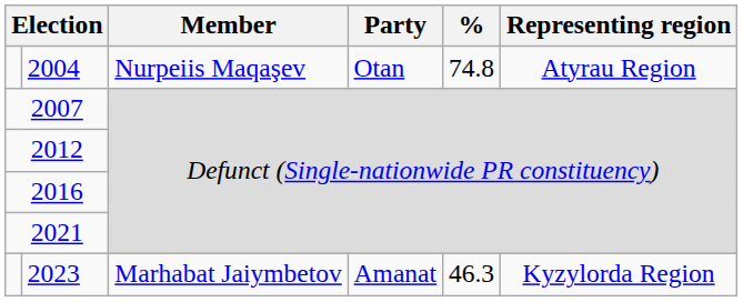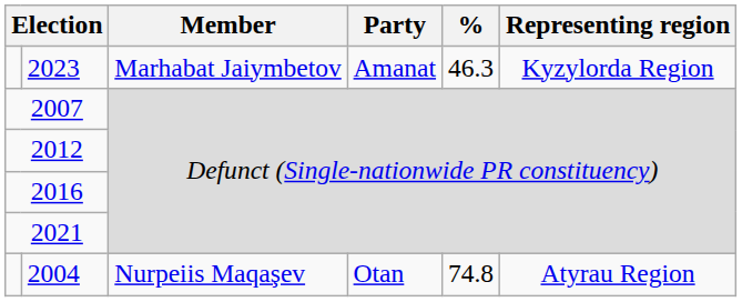rows swapped: 2004 <-> 2023
